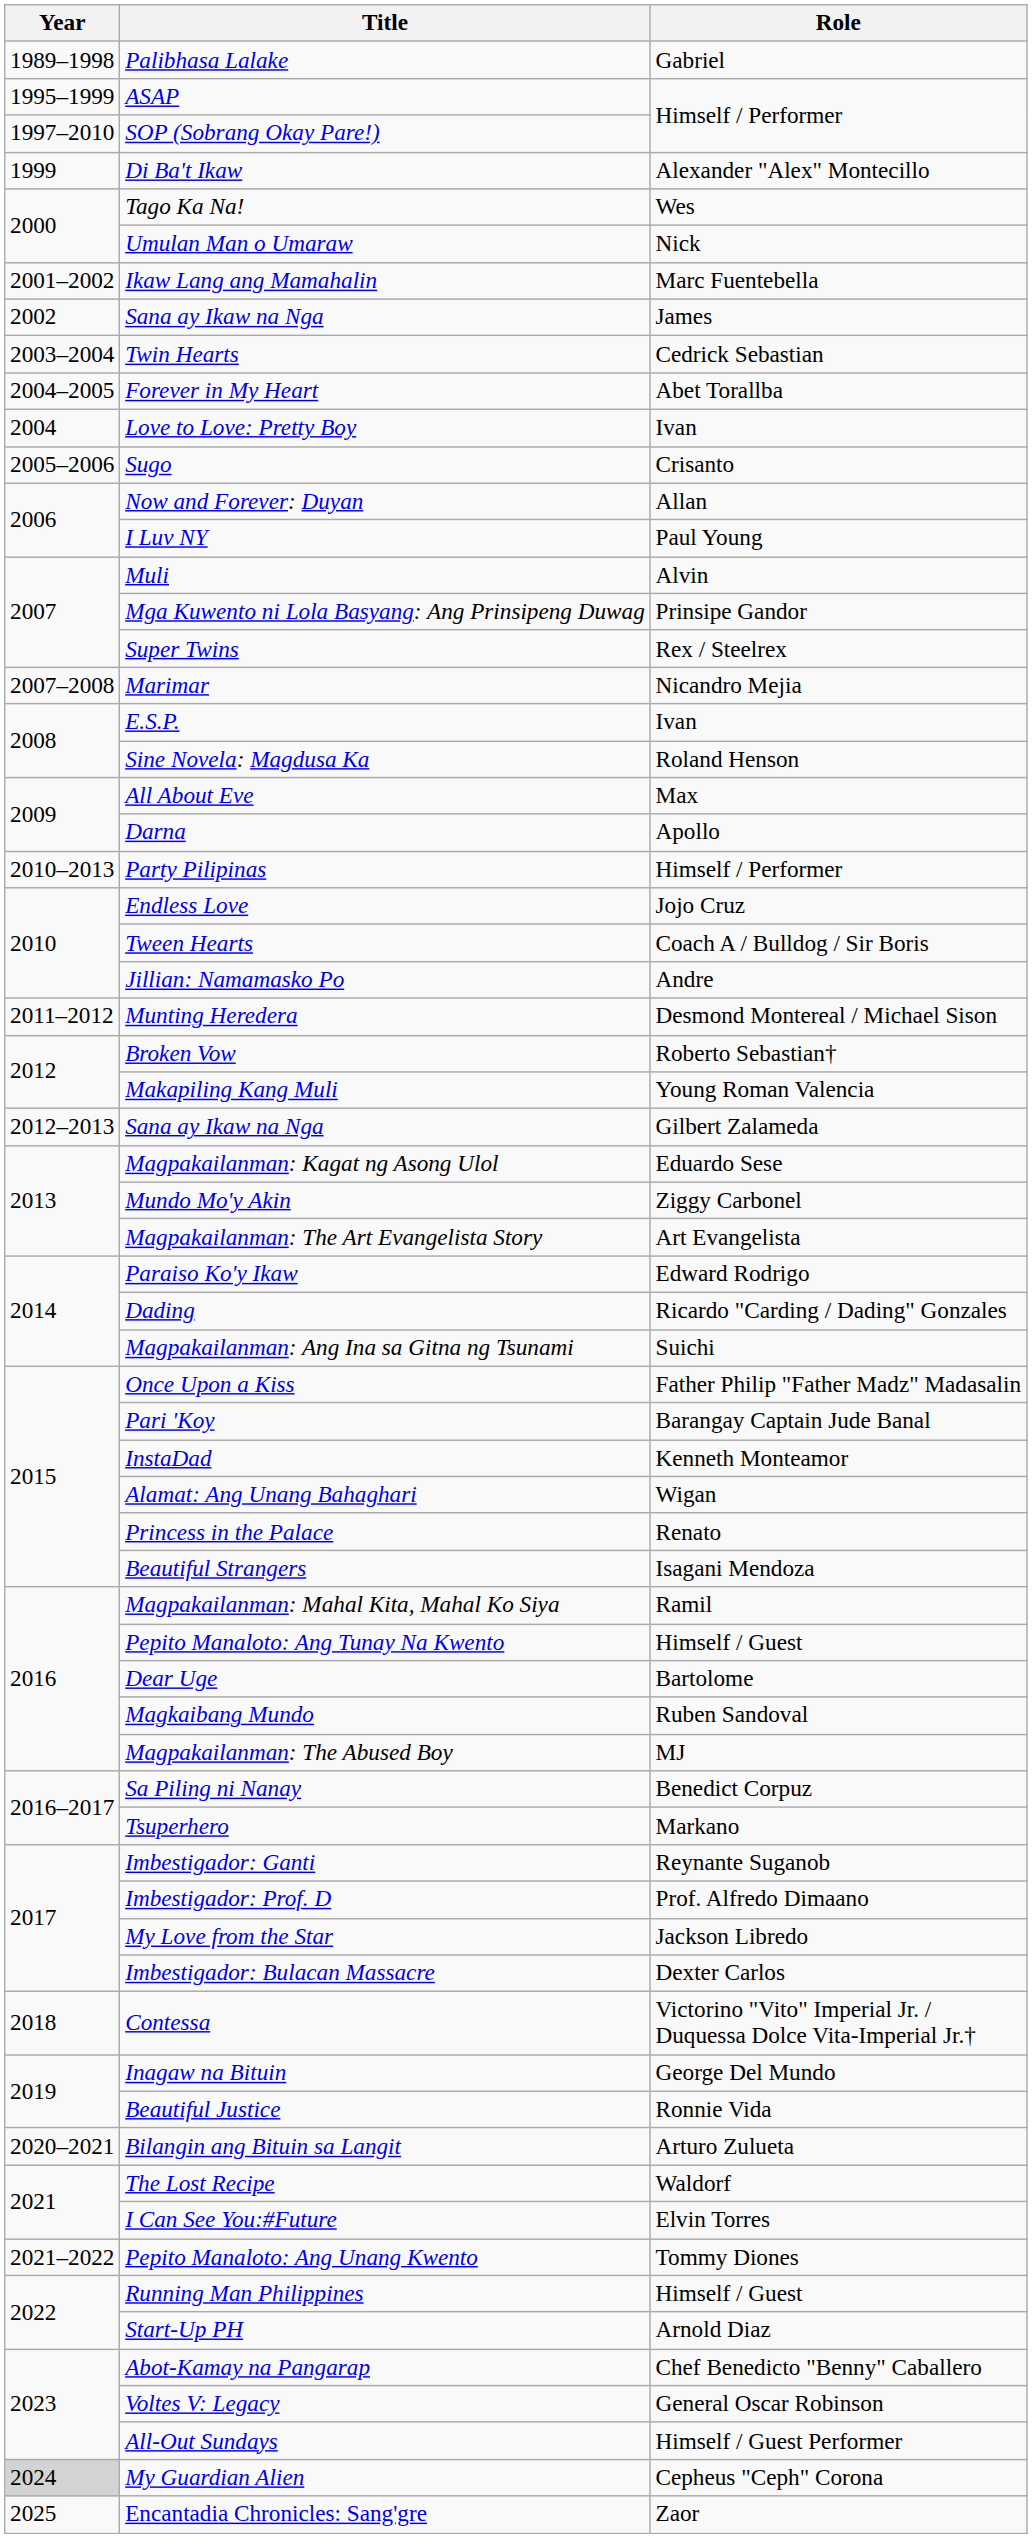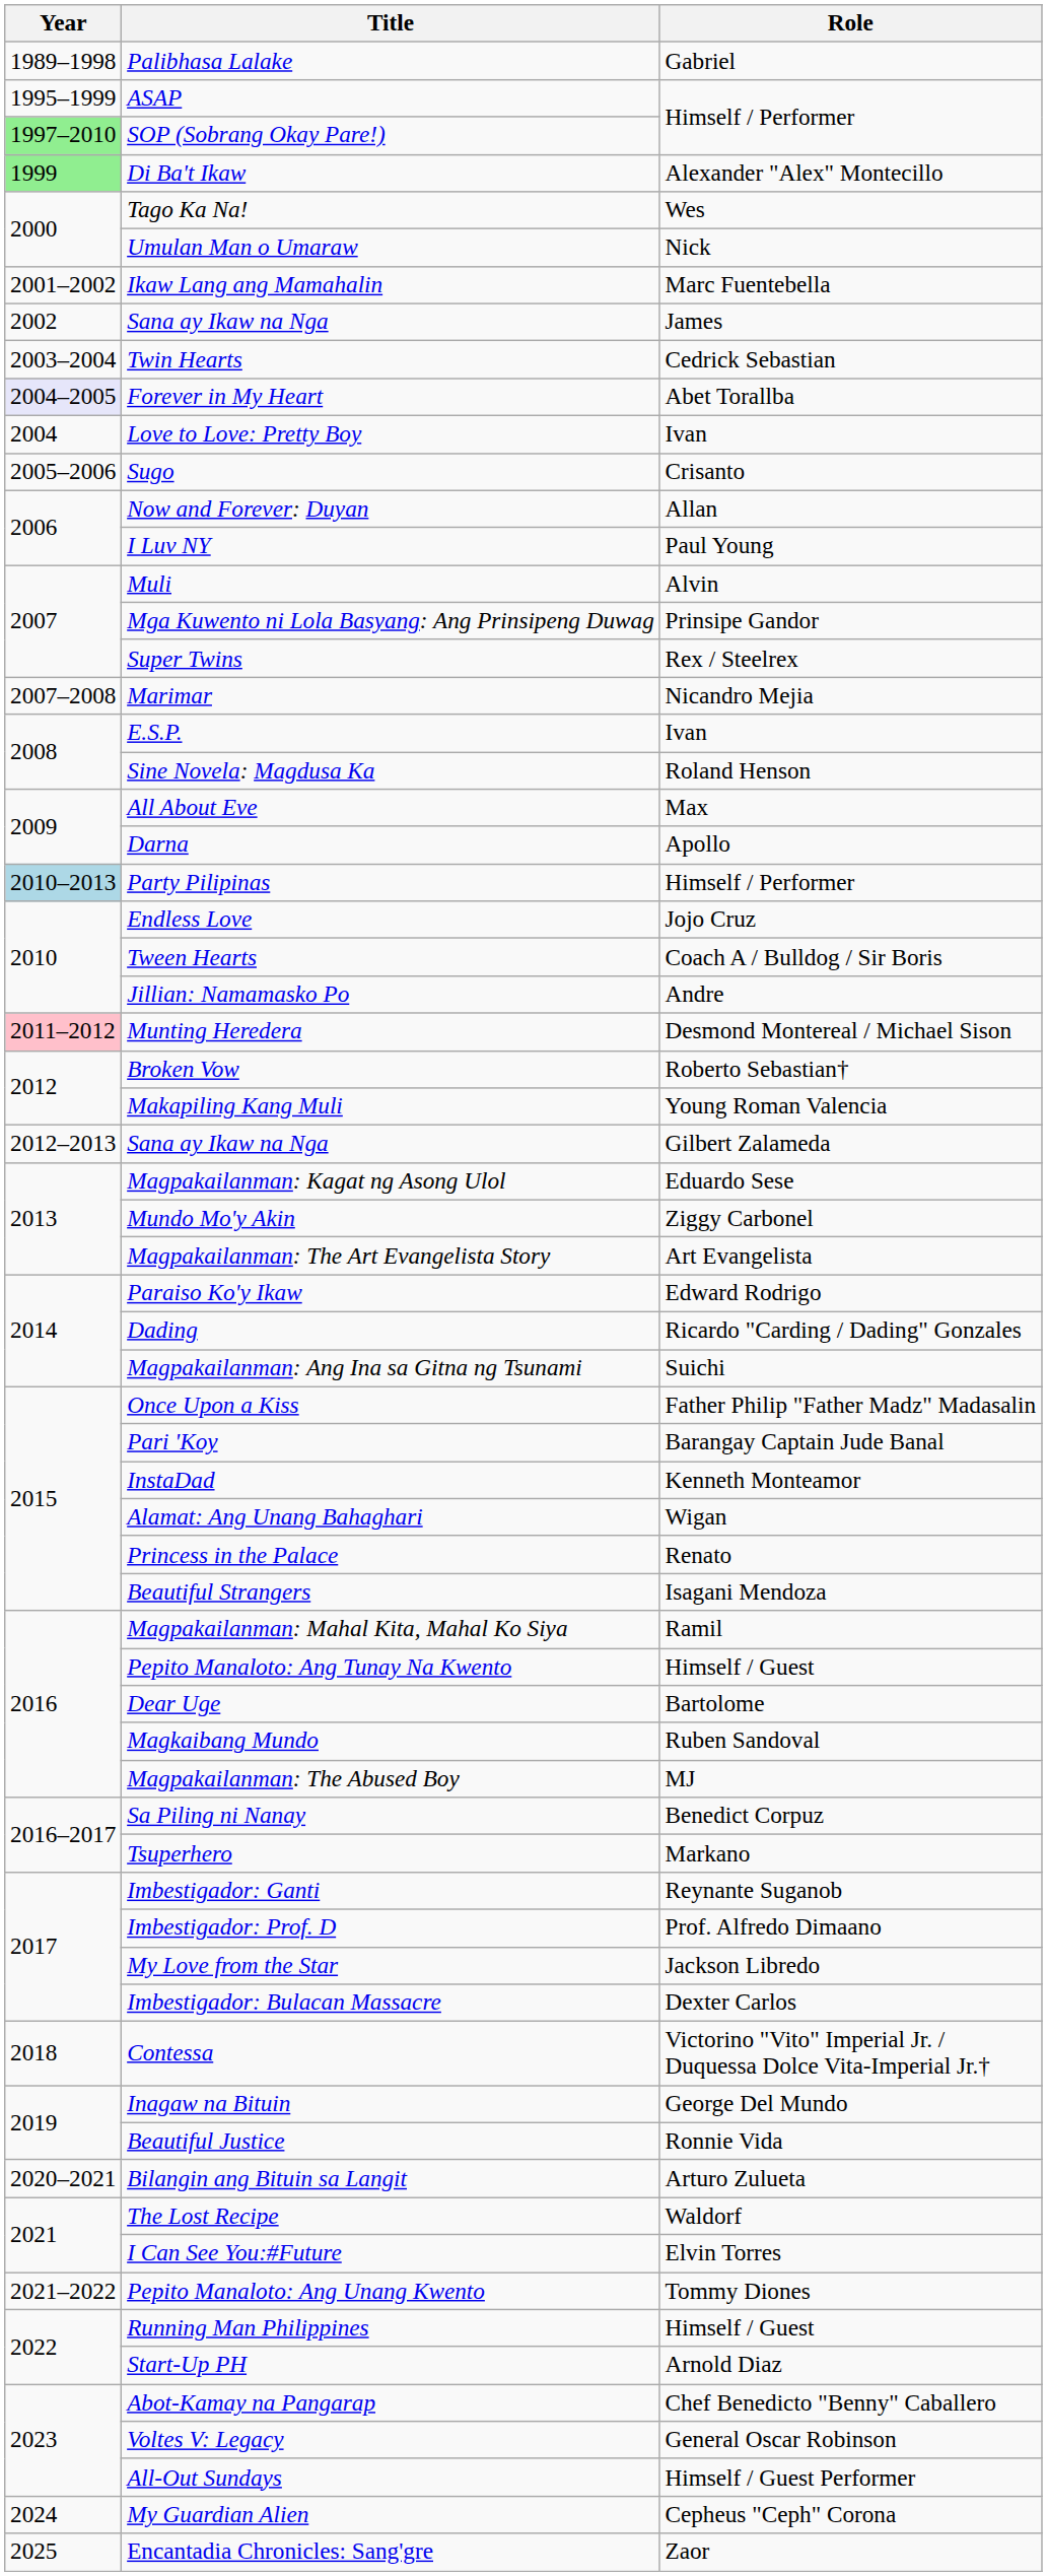SOP (Sobrang Okay Pare!) | Year: no background -> lightgreen background
Di Ba't Ikaw | Year: no background -> lightgreen background
Forever in My Heart | Year: no background -> lavender background
Party Pilipinas | Year: no background -> lightblue background
Munting Heredera | Year: no background -> pink background
My Guardian Alien | Year: lightgrey background -> no background
